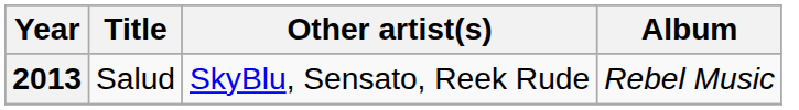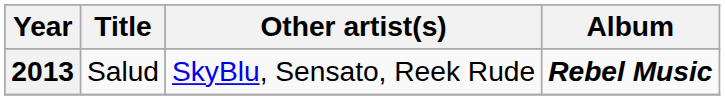2013 | Album: normal -> bold
